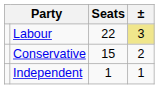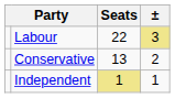Conservative | Seats: 15 -> 13
Independent | Seats: no background -> khaki background
